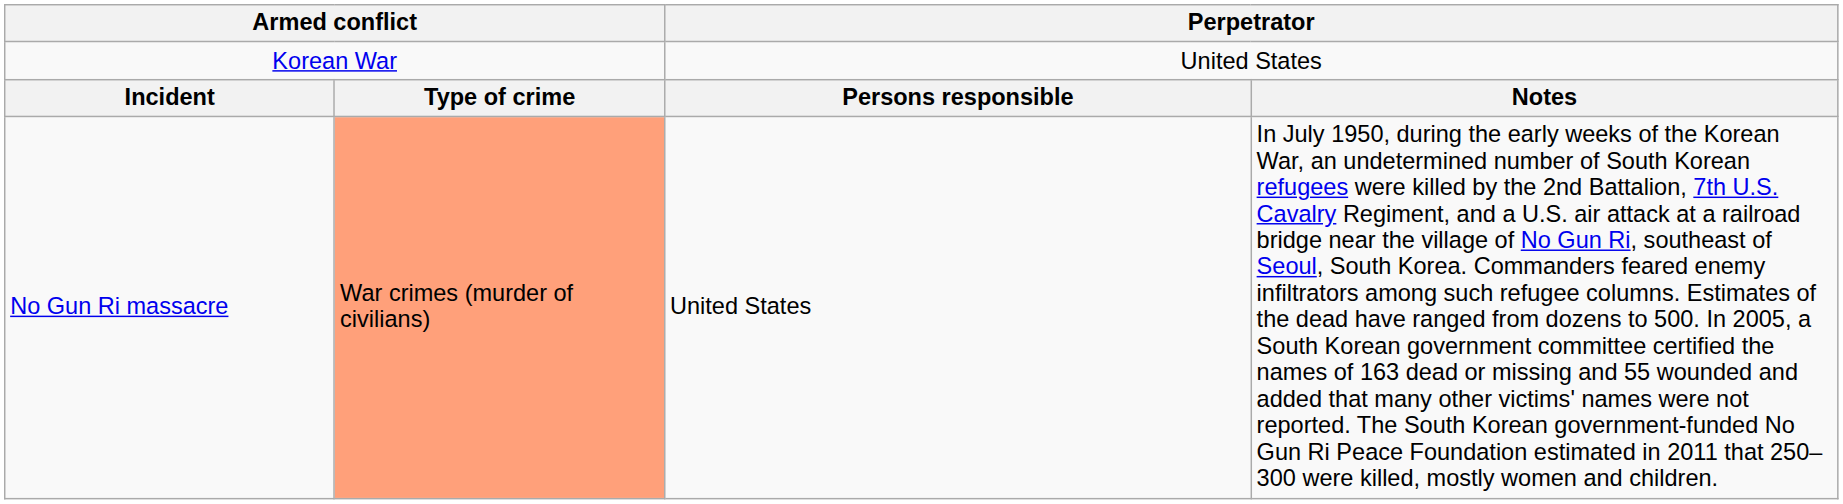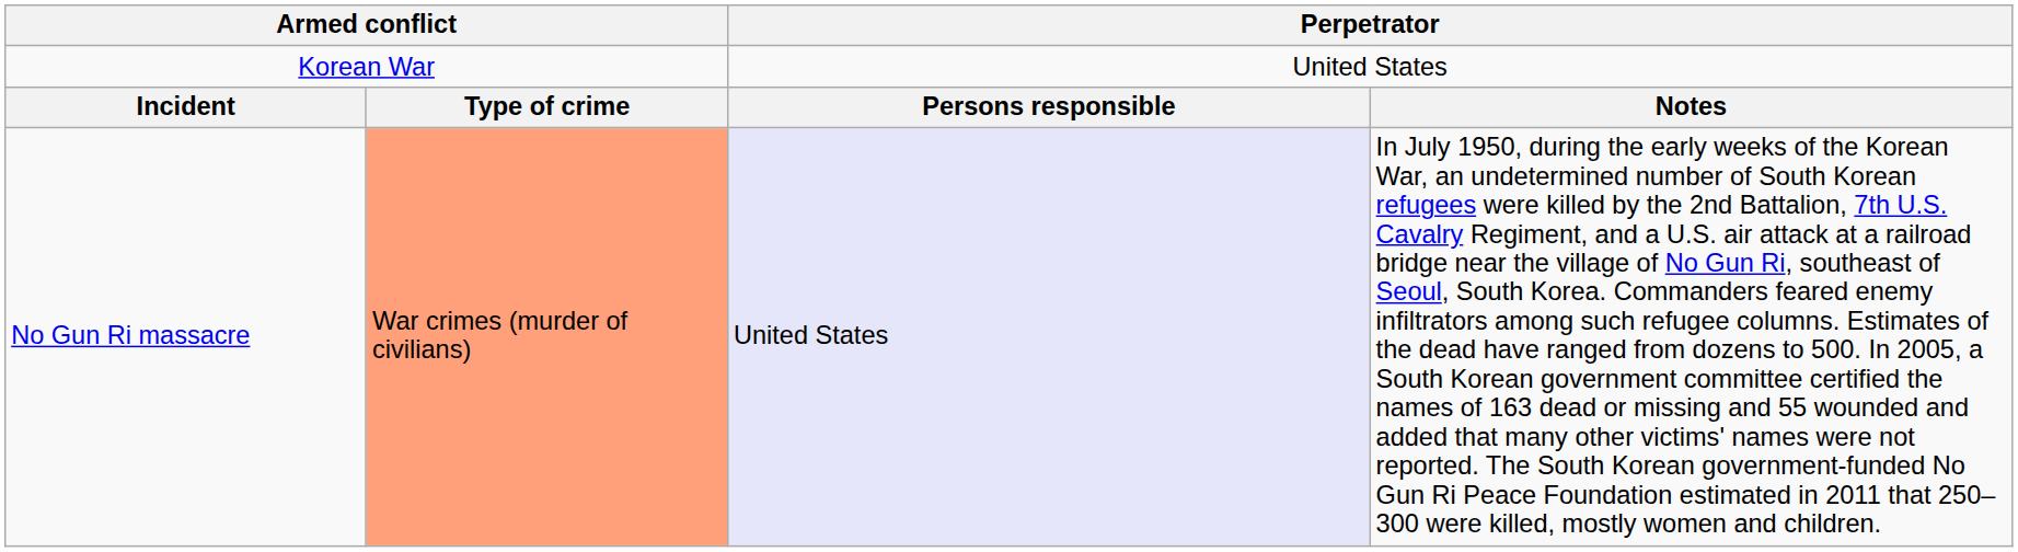No Gun Ri massacre | column 3: no background -> lavender background
